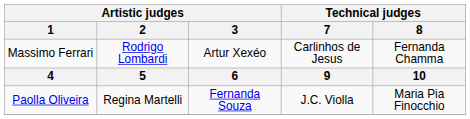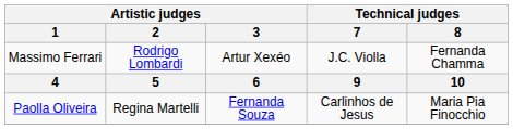Massimo Ferrari | Technical judges / 7: Carlinhos de Jesus -> J.C. Violla
Paolla Oliveira | Technical judges / 7: J.C. Violla -> Carlinhos de Jesus
